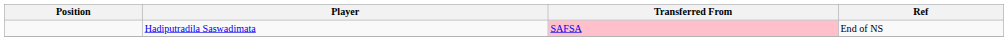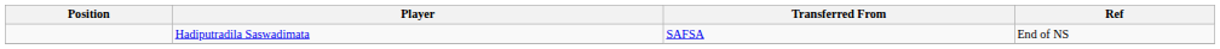Hadiputradila Saswadimata | Transferred From: pink background -> no background
